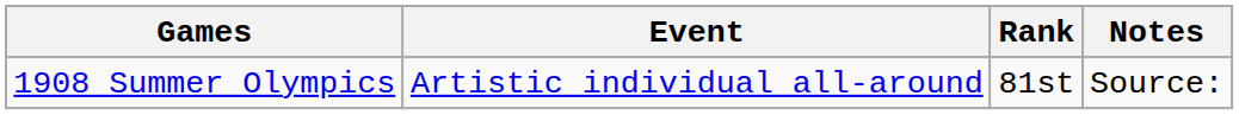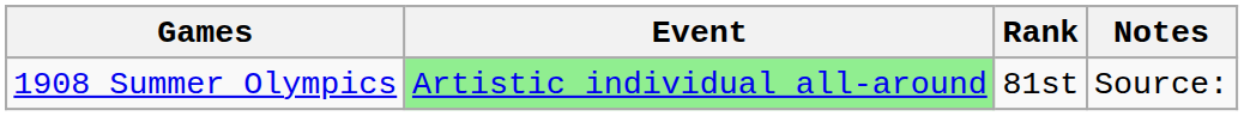row 2 | Event: no background -> lightgreen background
